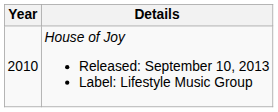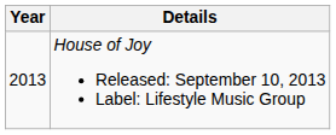row 2 | Year: 2010 -> 2013
